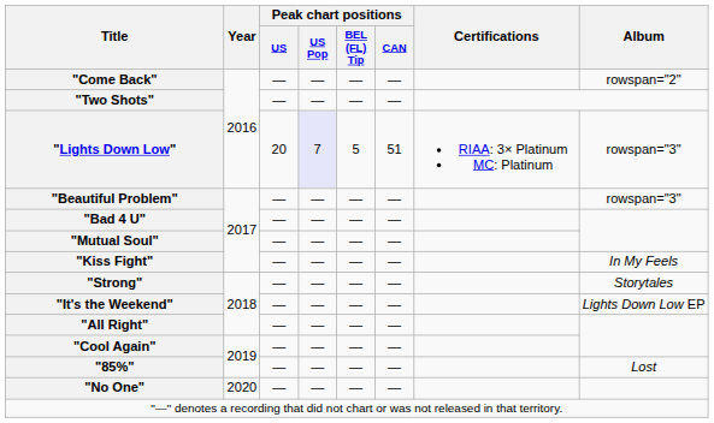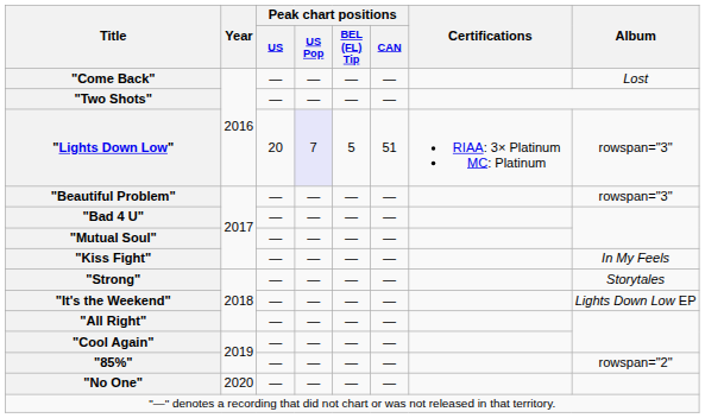"Come Back" | Album: rowspan="2" -> Lost
"85%" | Album: Lost -> rowspan="2"
